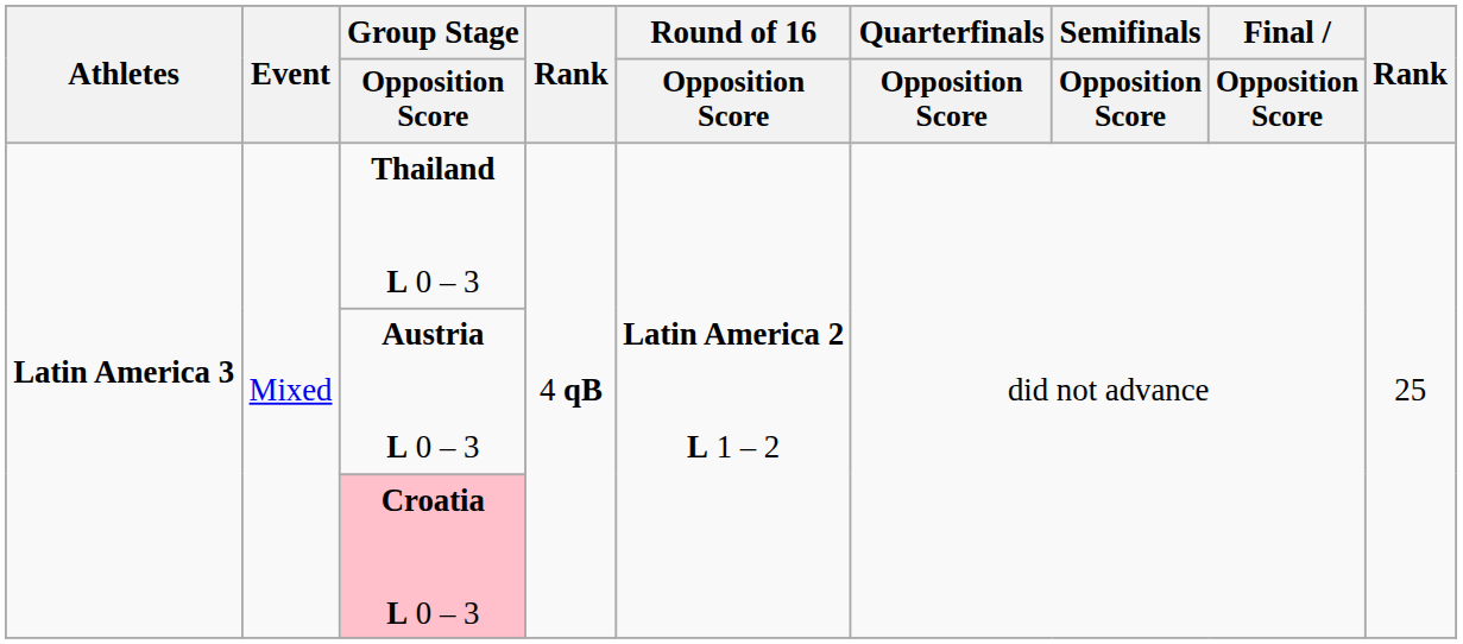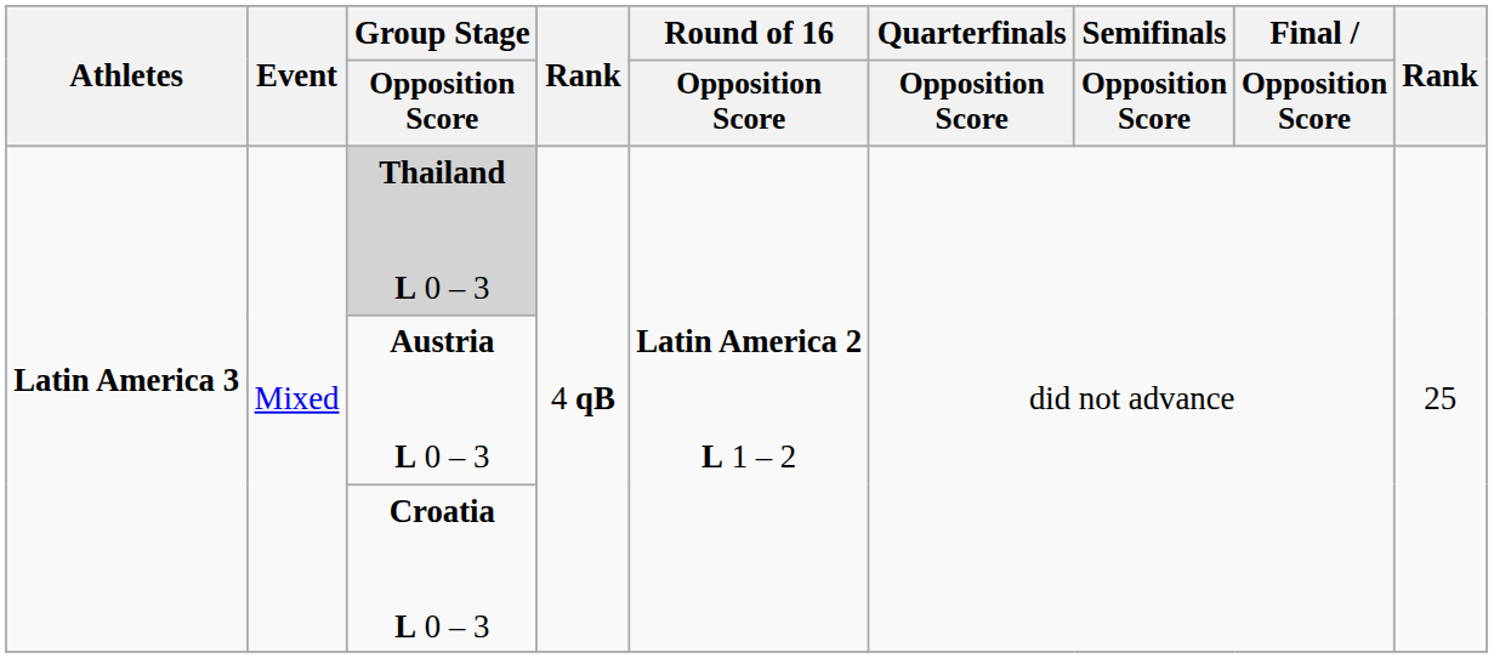Thailand L 0 – 3 | Group Stage / Opposition Score: no background -> lightgrey background
Croatia L 0 – 3 | Group Stage / Opposition Score: pink background -> no background
